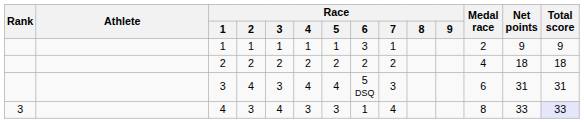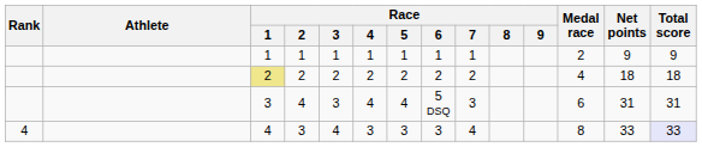row 3 | Race / 6: 3 -> 1
row 4 | Race / 1: no background -> khaki background
row 6 | Rank: 3 -> 4
row 6 | Race / 6: 1 -> 3
